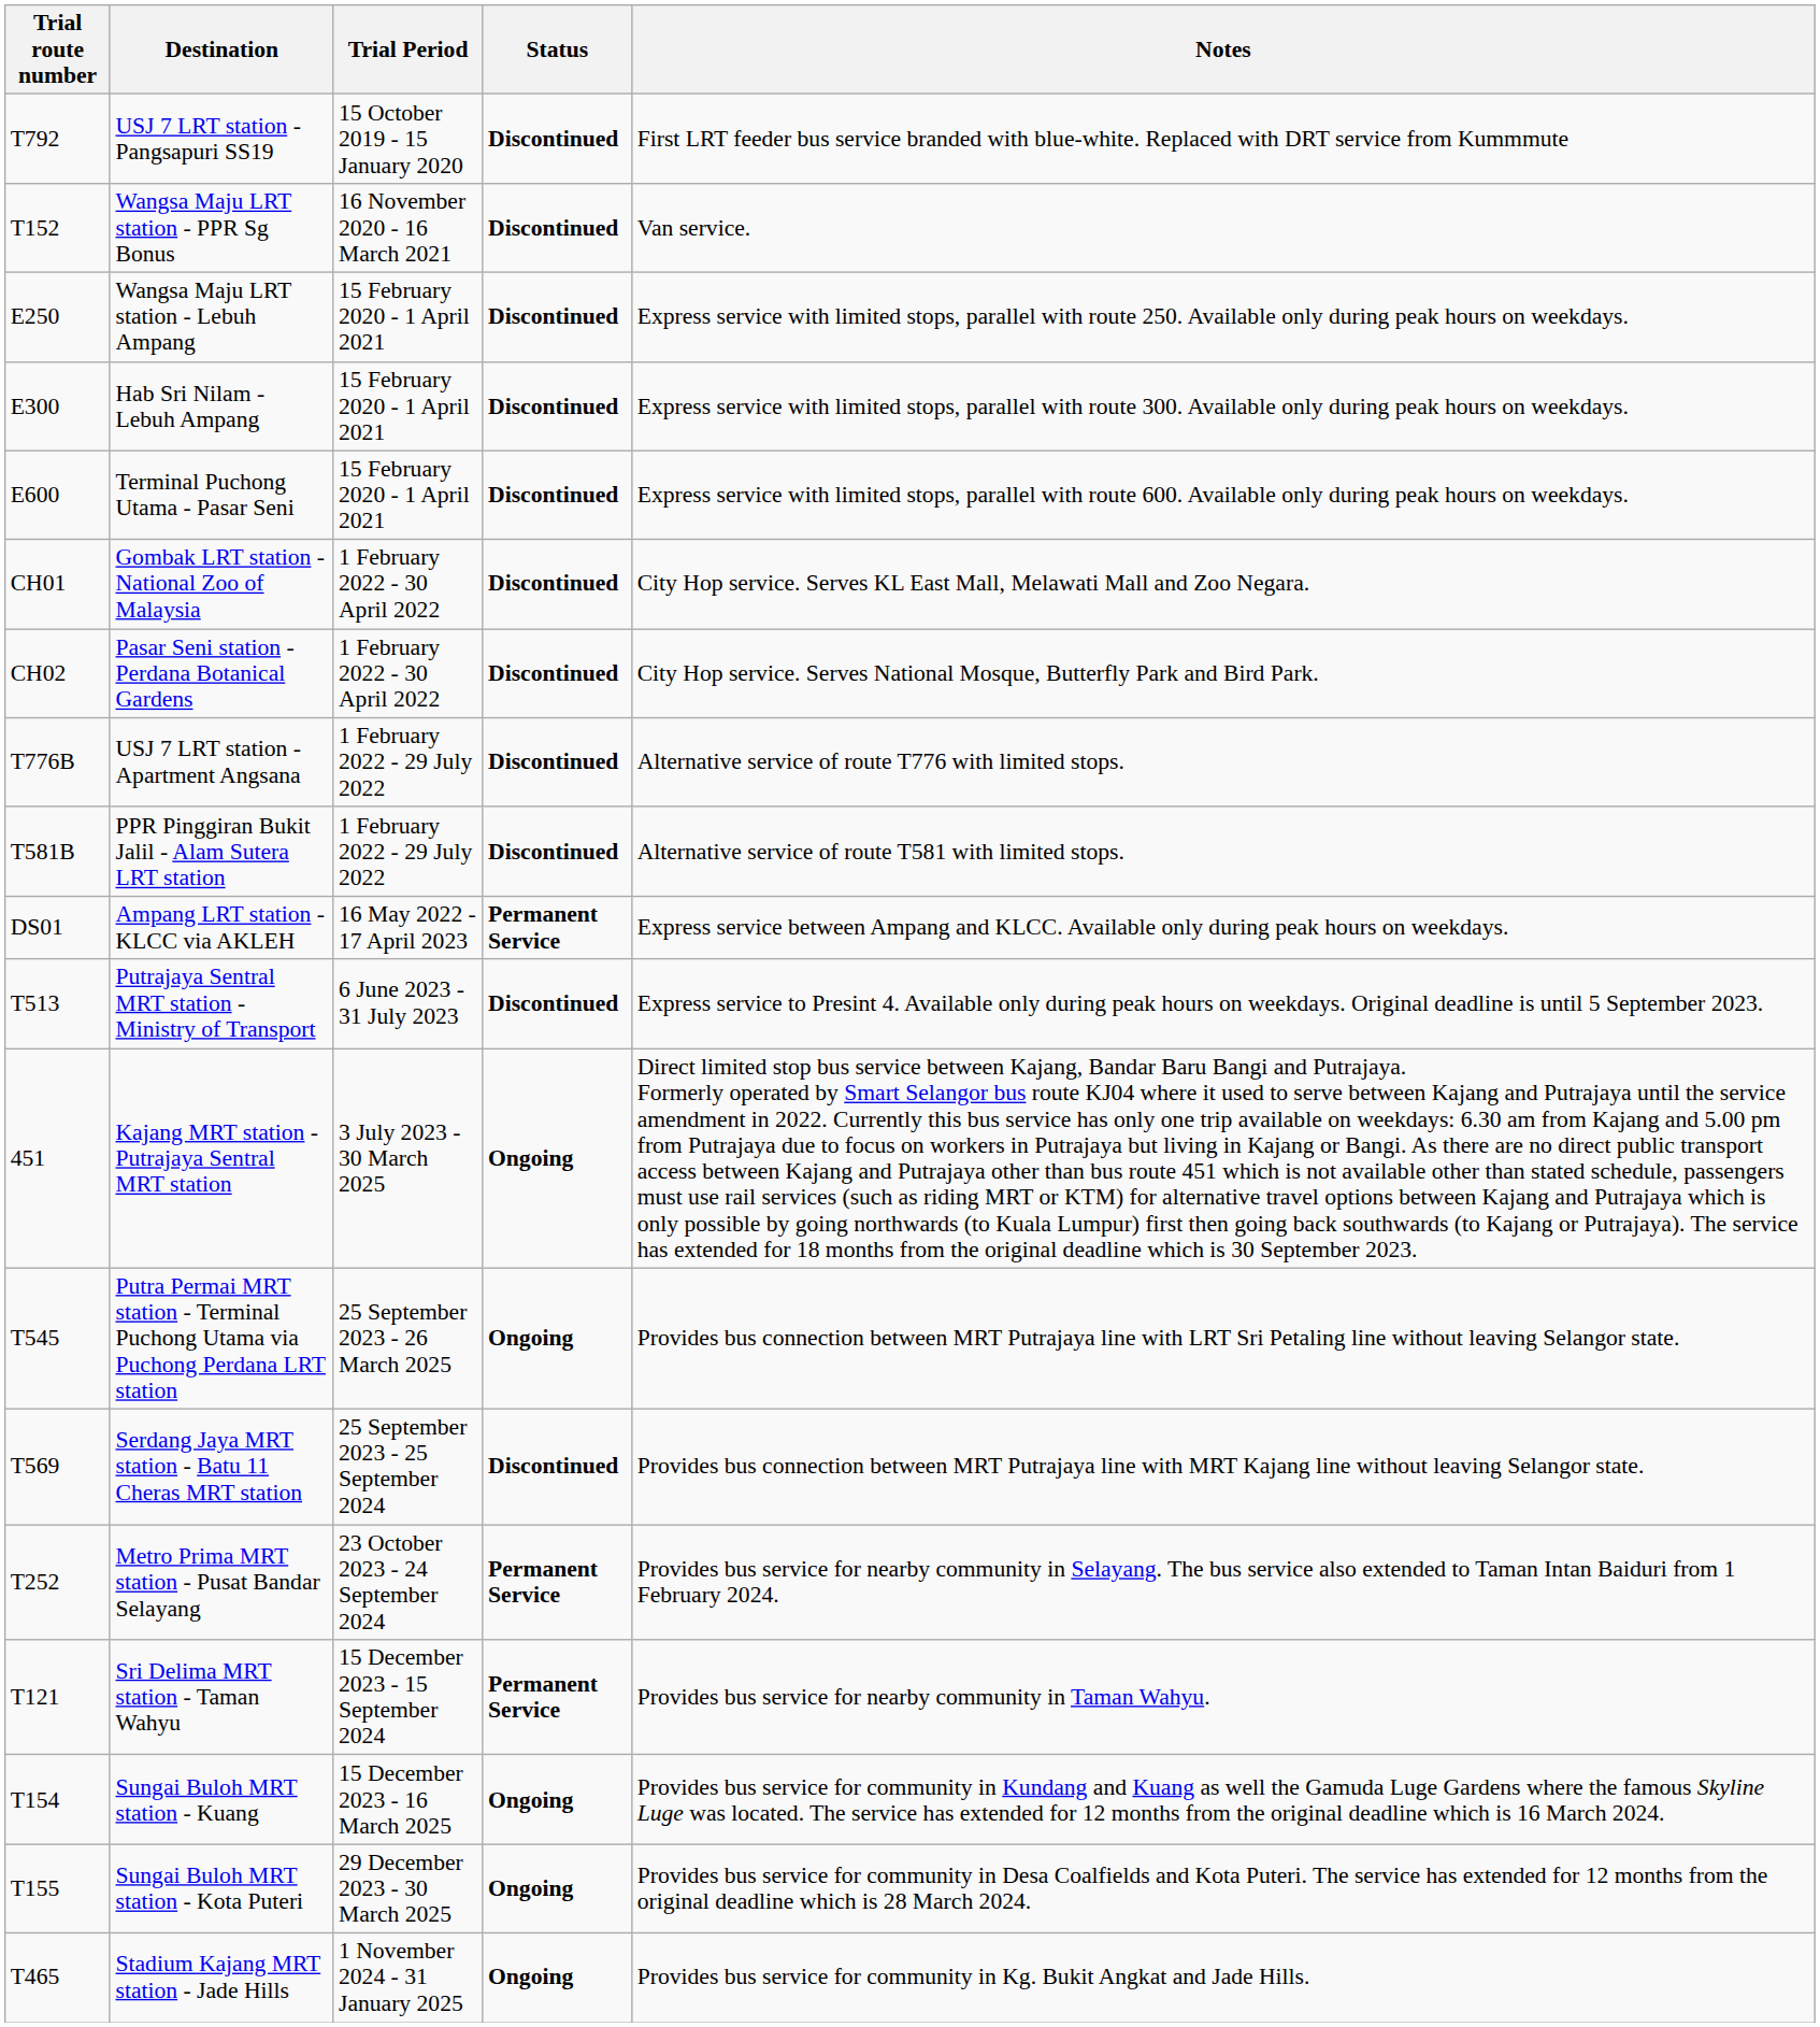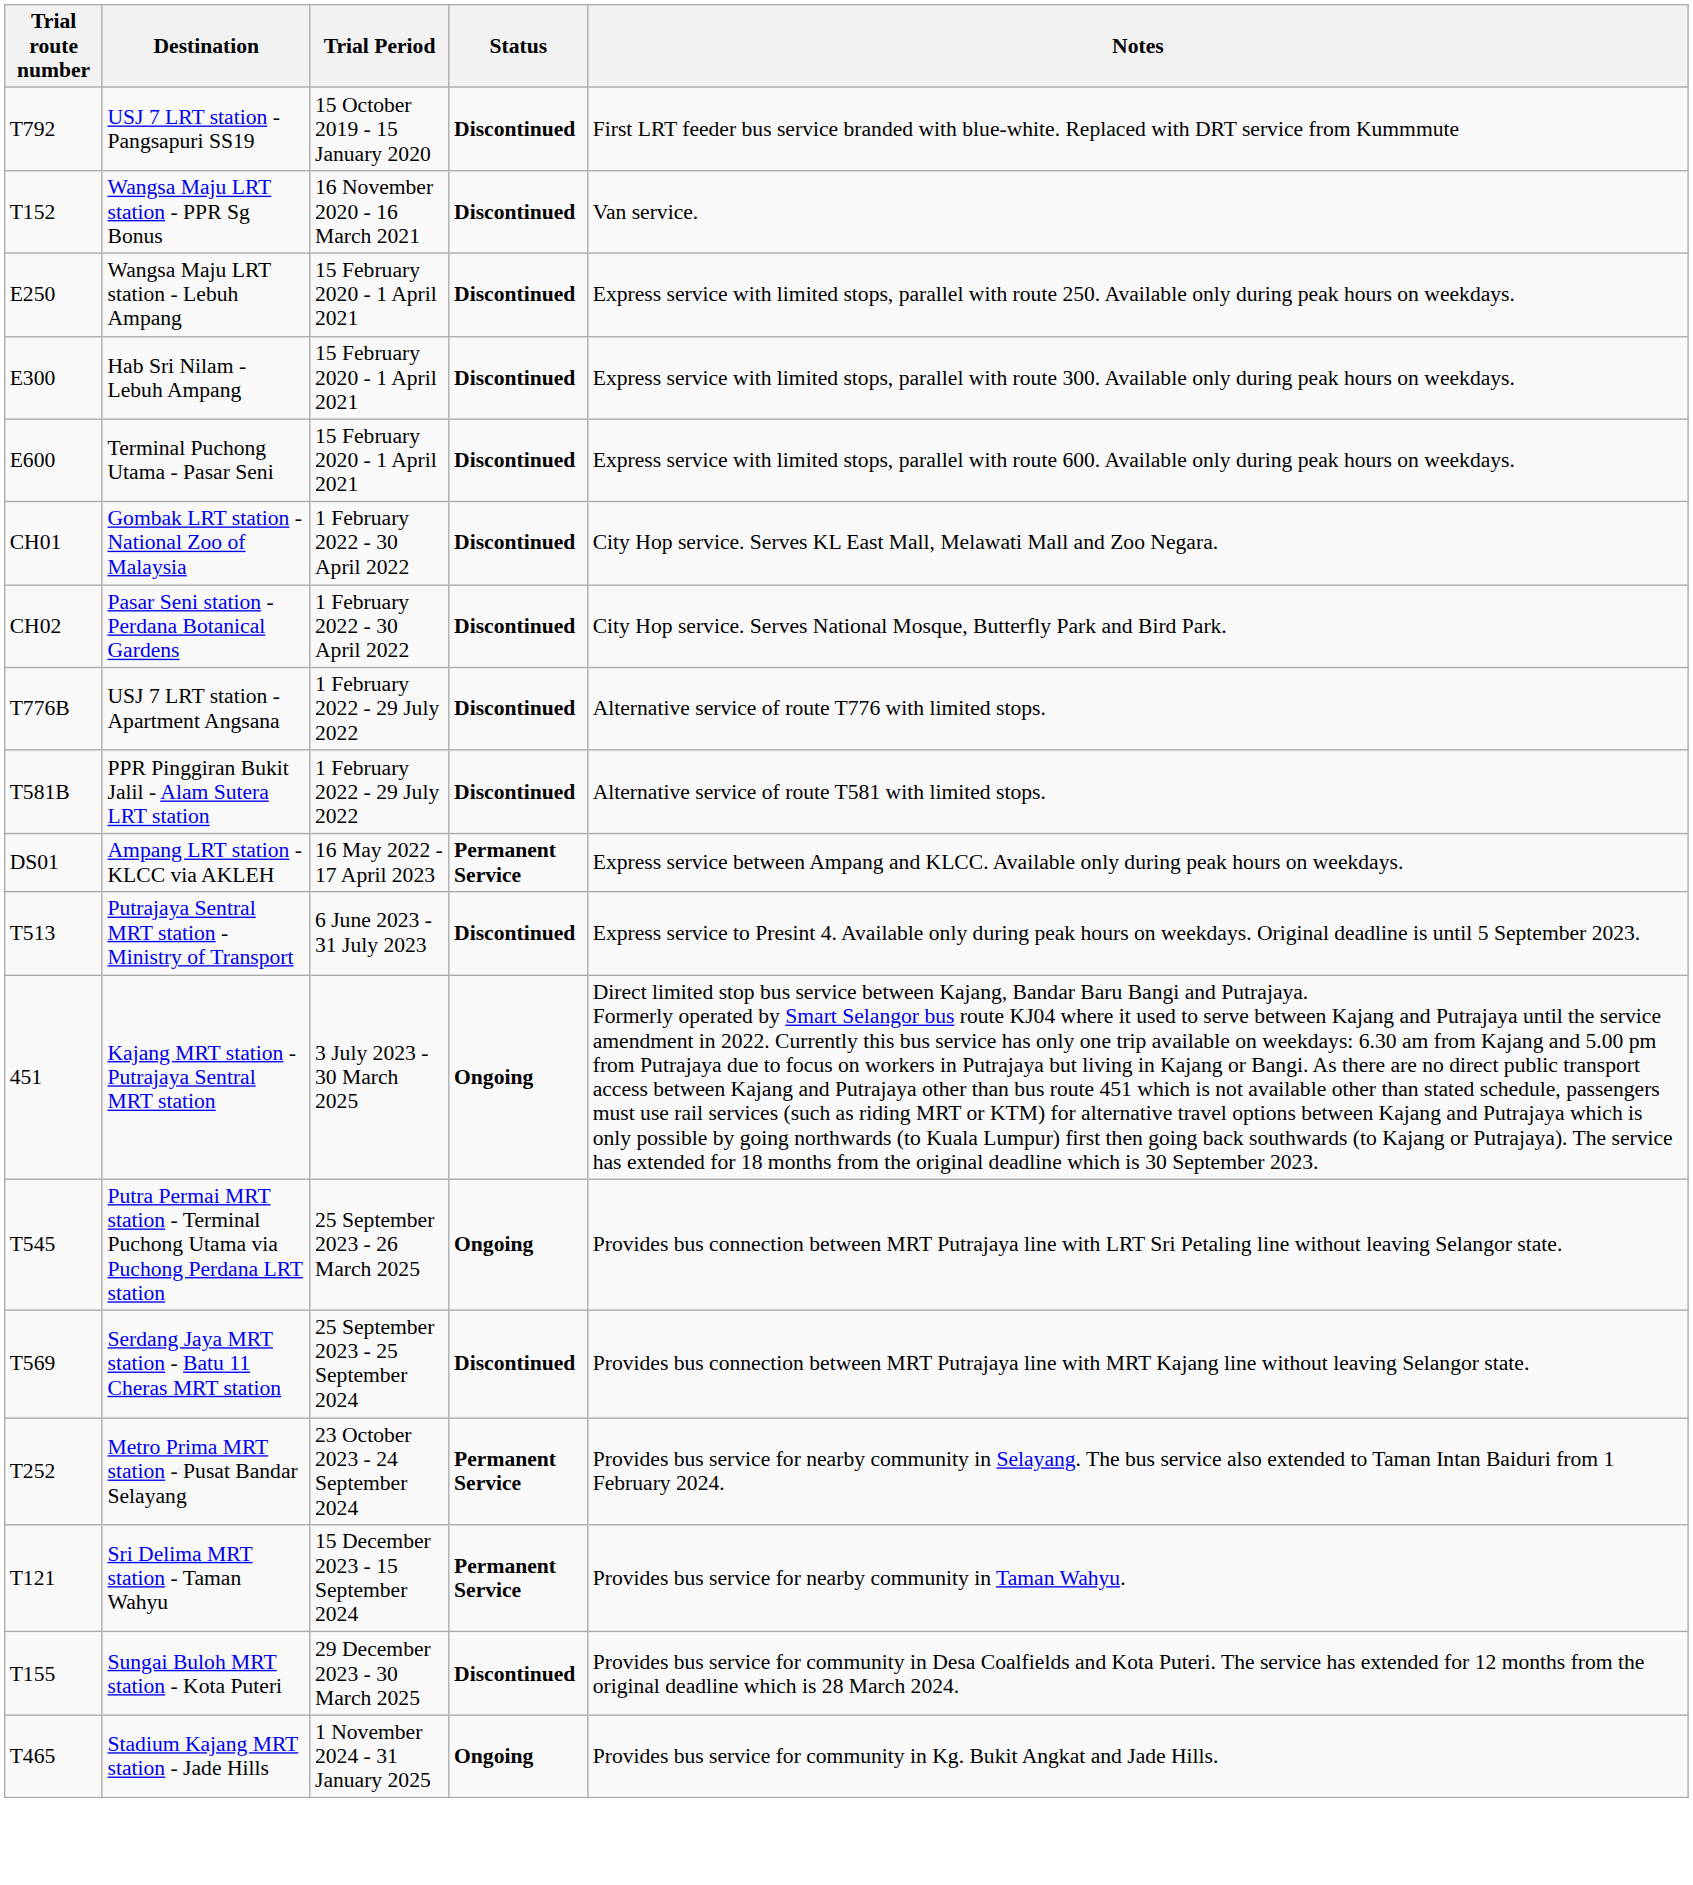- row: T154 | Sungai Buloh MRT station - Kuang | 15 December 2023 - 16 March 2025 | Ongoing | Provides bus service for community in Kundang and Kuang as well the Gamuda Luge Gardens where the famous Skyline Luge was located. The service has extended for 12 months from the original deadline which is 16 March 2024.
Sungai Buloh MRT station - Kota Puteri | Status: Ongoing -> Discontinued
